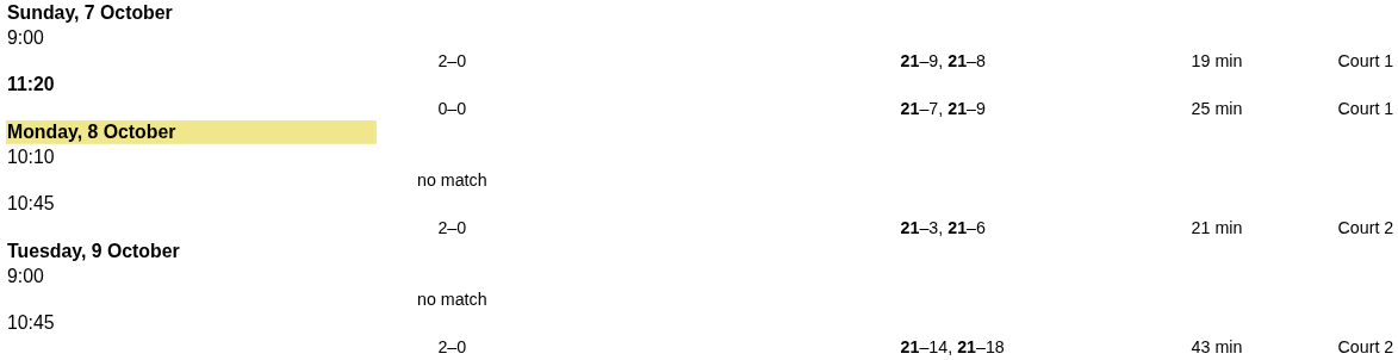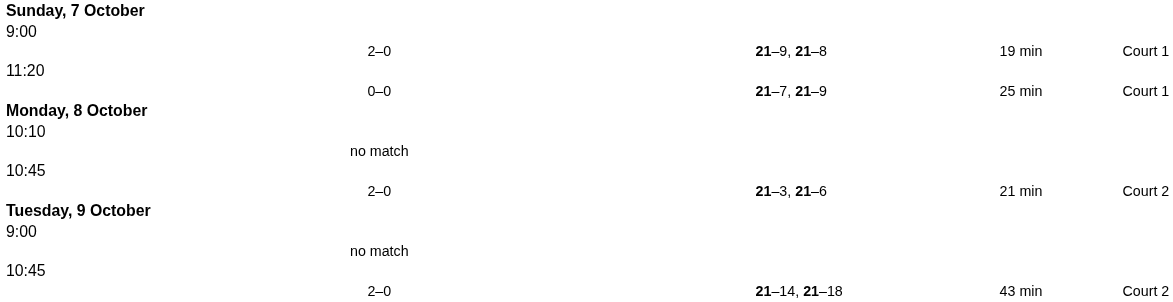11:20 | column 1: bold -> normal
Monday, 8 October | column 1: khaki background -> no background
